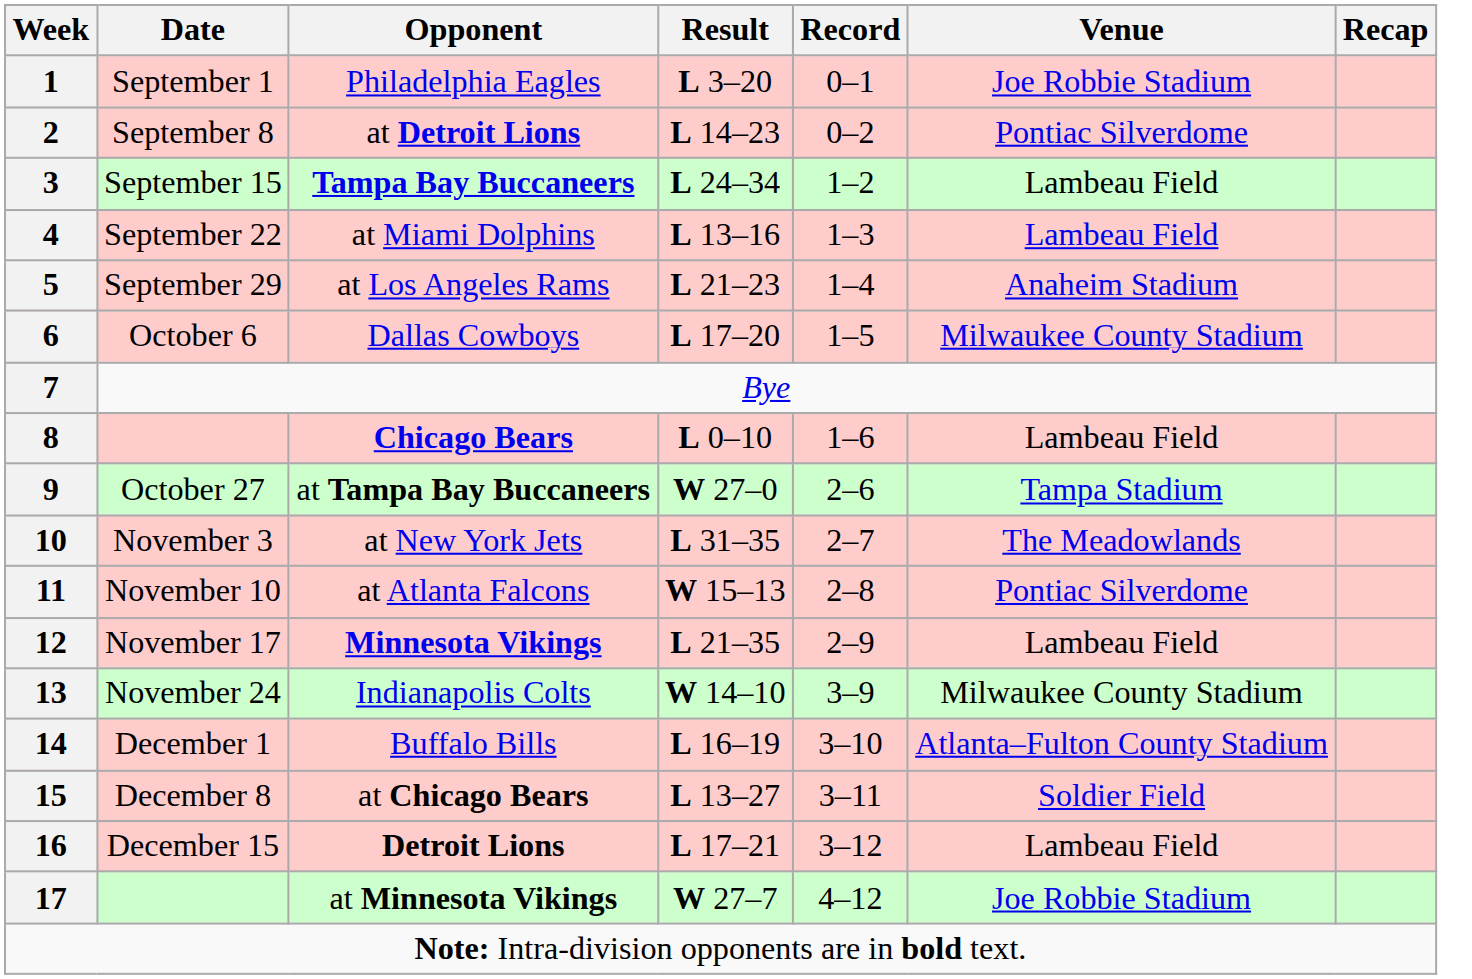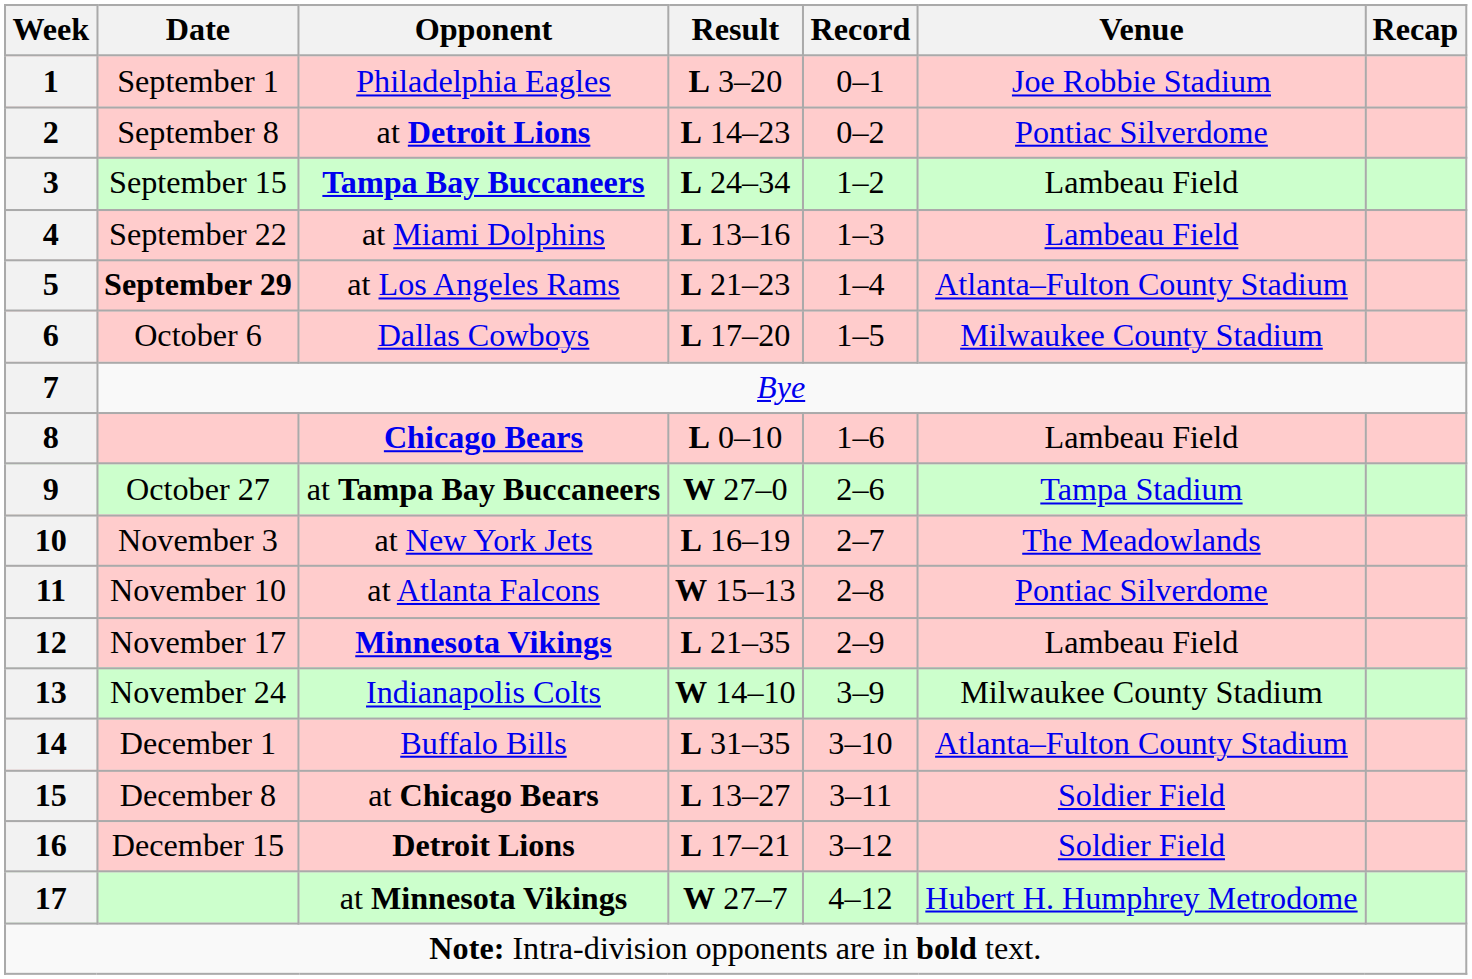5 | Date: normal -> bold
5 | Venue: Anaheim Stadium -> Atlanta–Fulton County Stadium
10 | Result: L 31–35 -> L 16–19
14 | Result: L 16–19 -> L 31–35
16 | Venue: Lambeau Field -> Soldier Field
17 | Venue: Joe Robbie Stadium -> Hubert H. Humphrey Metrodome
